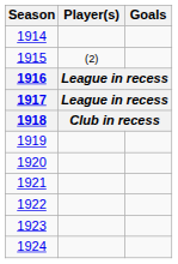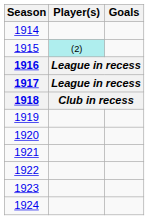1915 | Player(s): no background -> paleturquoise background
